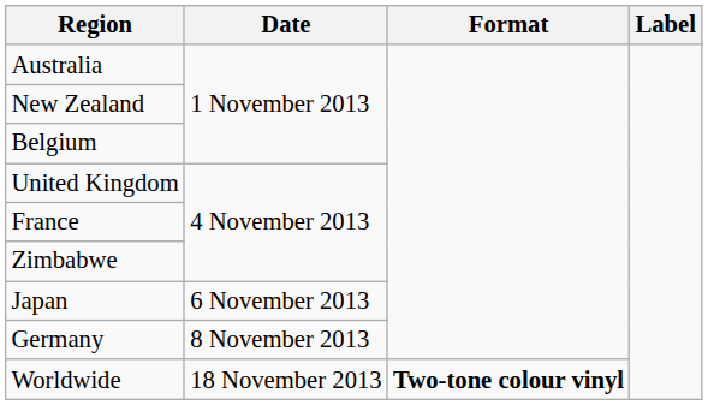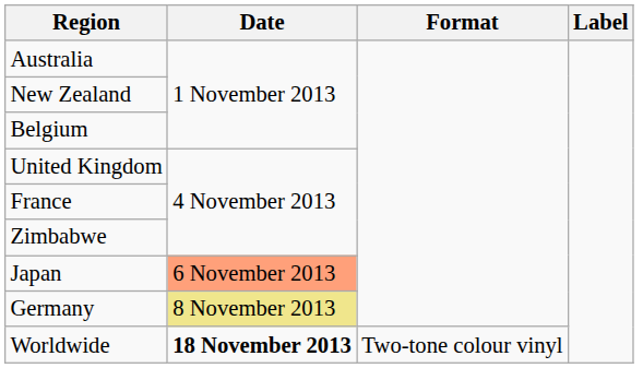Japan | Date: no background -> lightsalmon background
Germany | Date: no background -> khaki background
Worldwide | Date: normal -> bold
Worldwide | Format: bold -> normal
